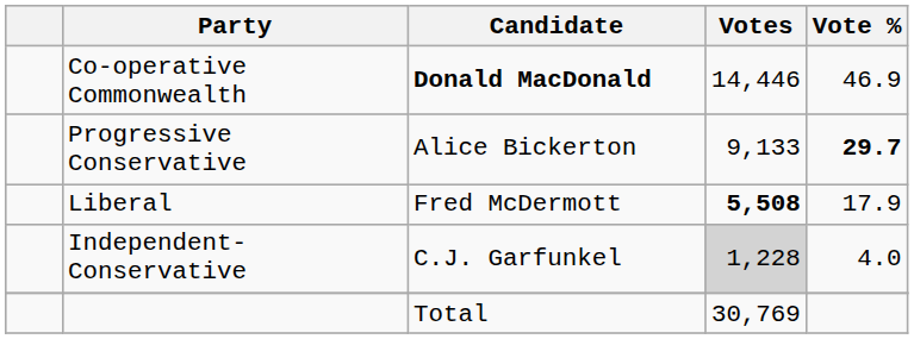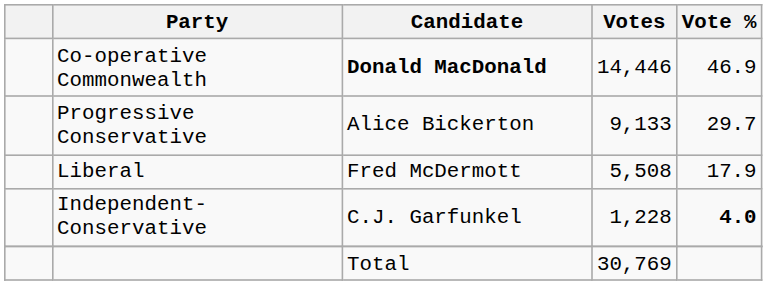Progressive Conservative | Vote %: bold -> normal
Liberal | Votes: bold -> normal
Independent-Conservative | Votes: lightgrey background -> no background
Independent-Conservative | Vote %: normal -> bold
